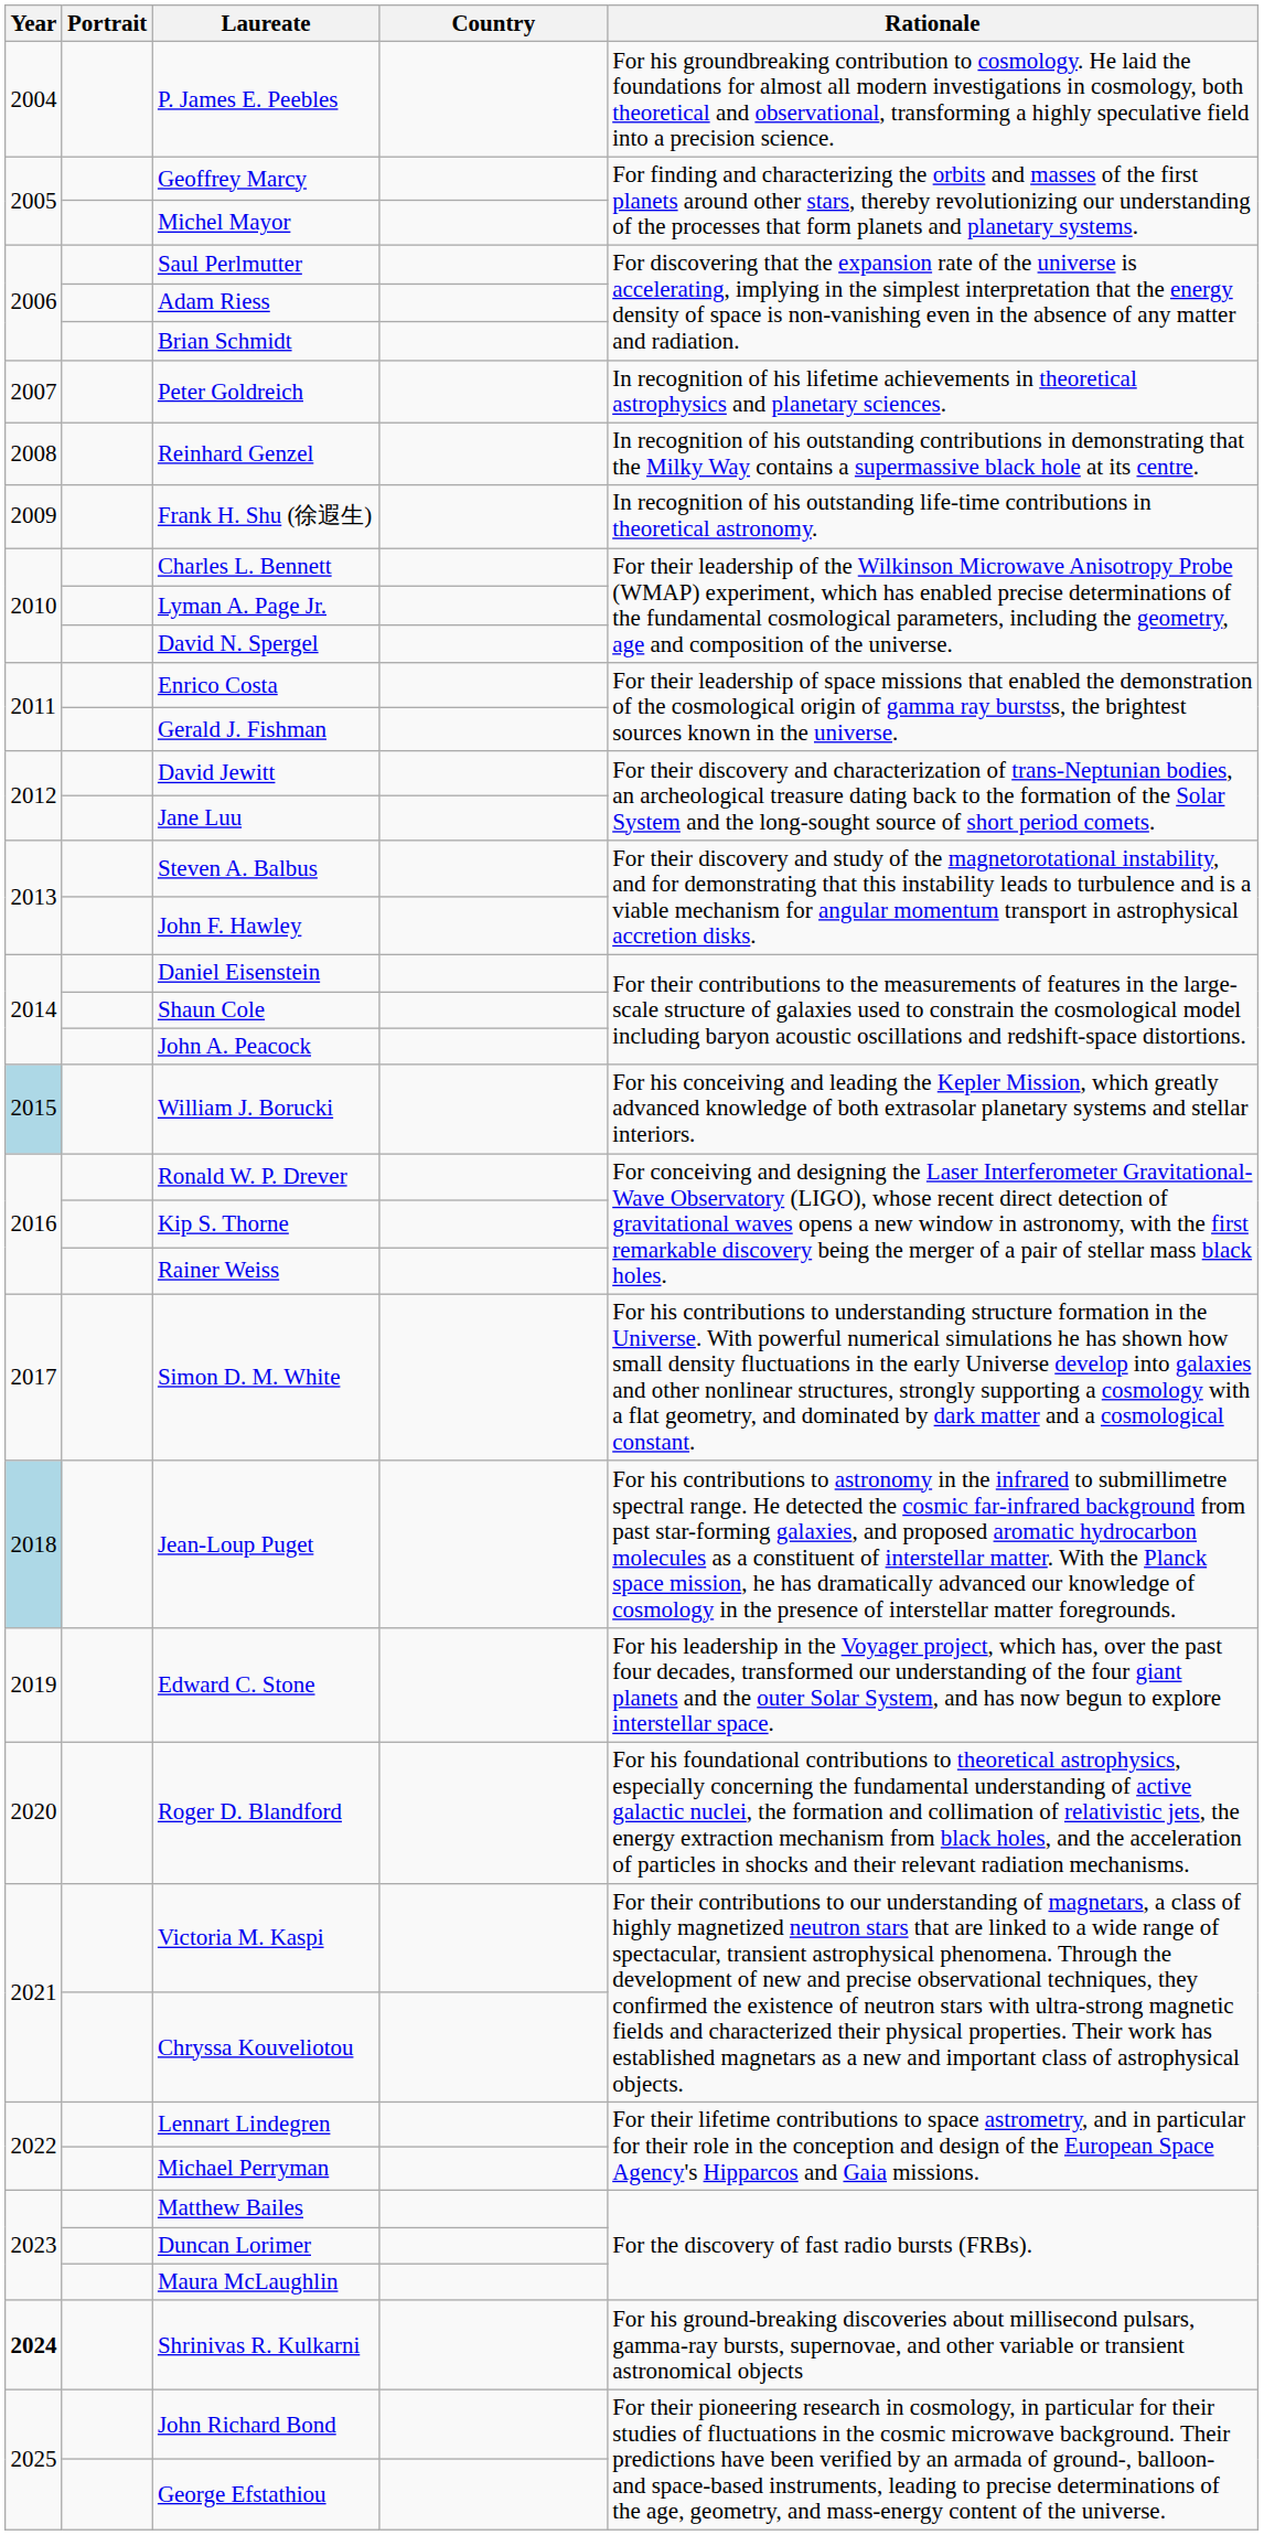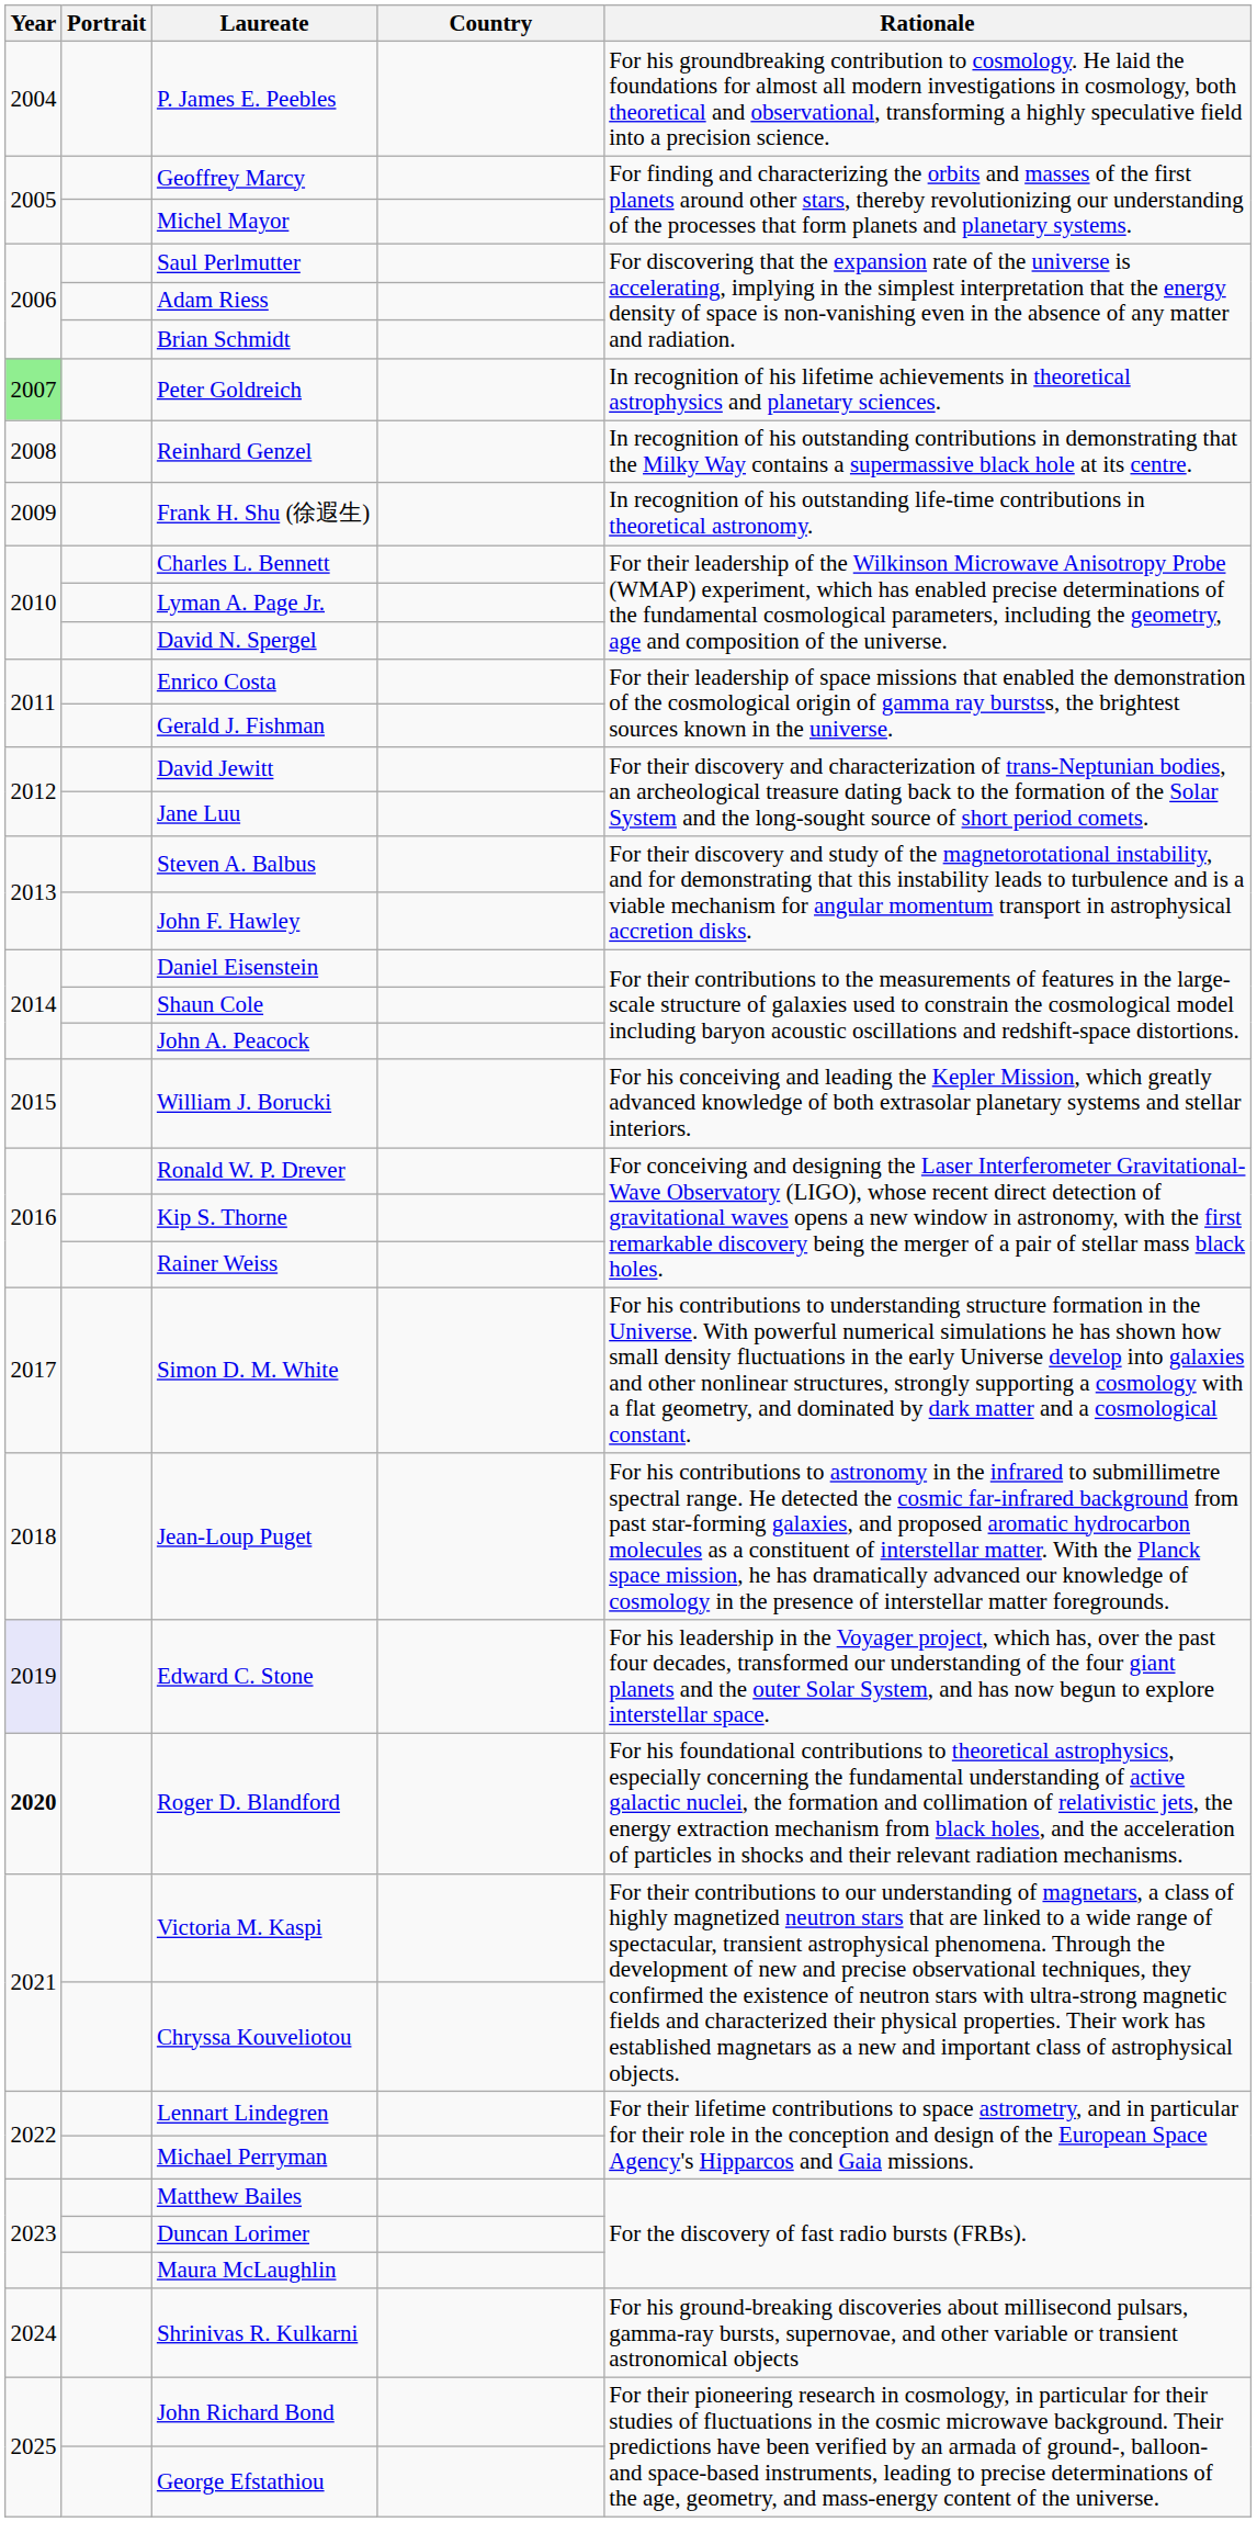Peter Goldreich | Year: no background -> lightgreen background
William J. Borucki | Year: lightblue background -> no background
Jean-Loup Puget | Year: lightblue background -> no background
Edward C. Stone | Year: no background -> lavender background
Roger D. Blandford | Year: normal -> bold
Shrinivas R. Kulkarni | Year: bold -> normal
